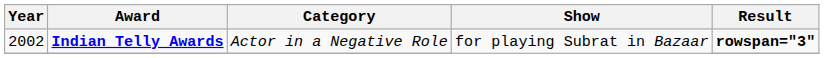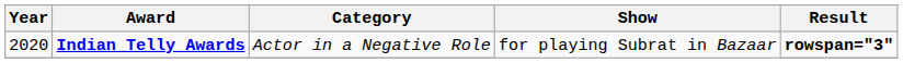Indian Telly Awards | Year: 2002 -> 2020
